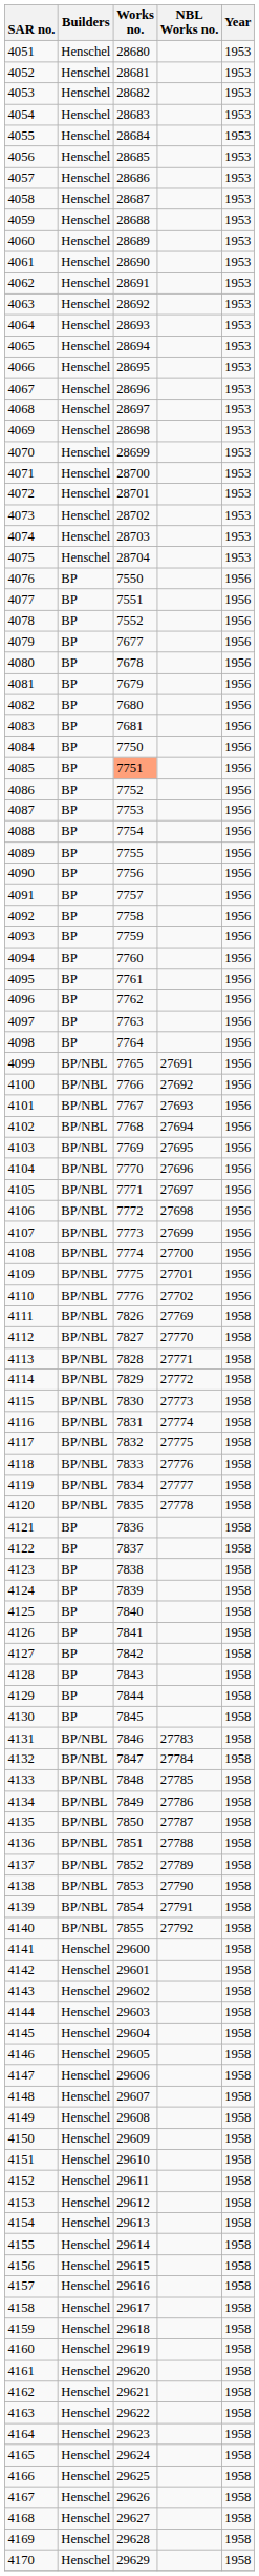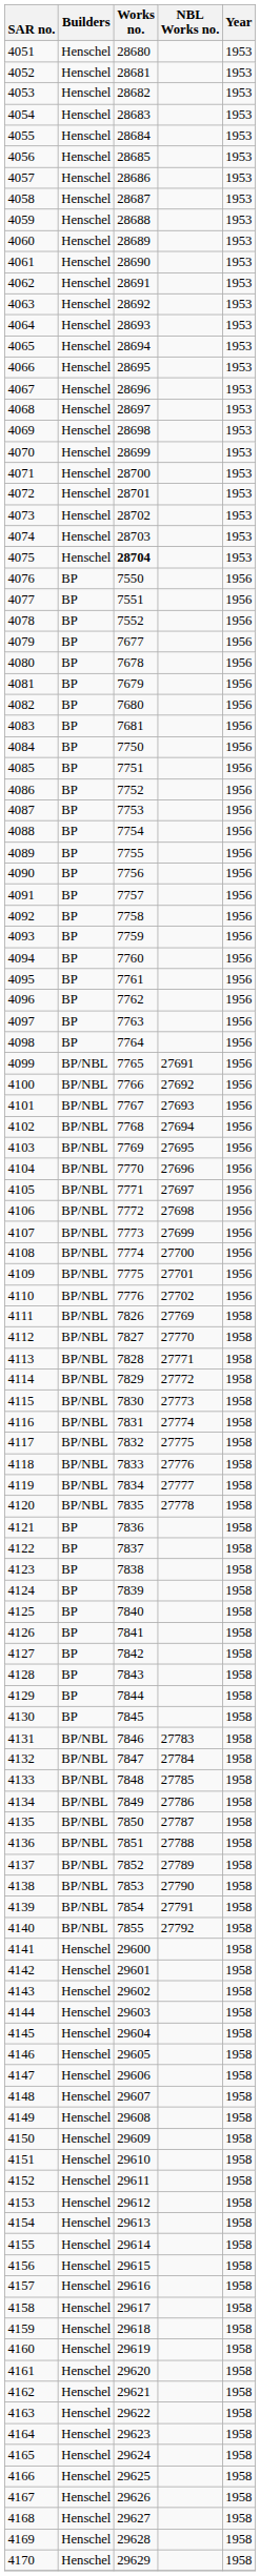4075 | Works no.: normal -> bold
4085 | Works no.: lightsalmon background -> no background
